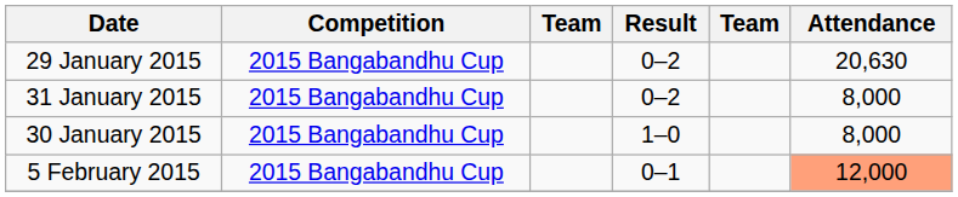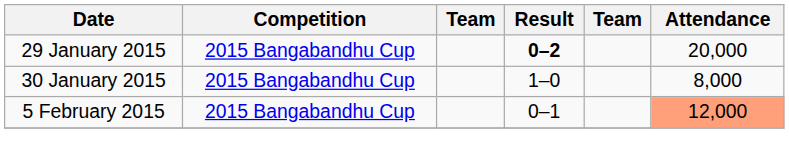29 January 2015 | Result: normal -> bold
29 January 2015 | Attendance: 20,630 -> 20,000
- row: 31 January 2015 | 2015 Bangabandhu Cup | 0–2 | 8,000
